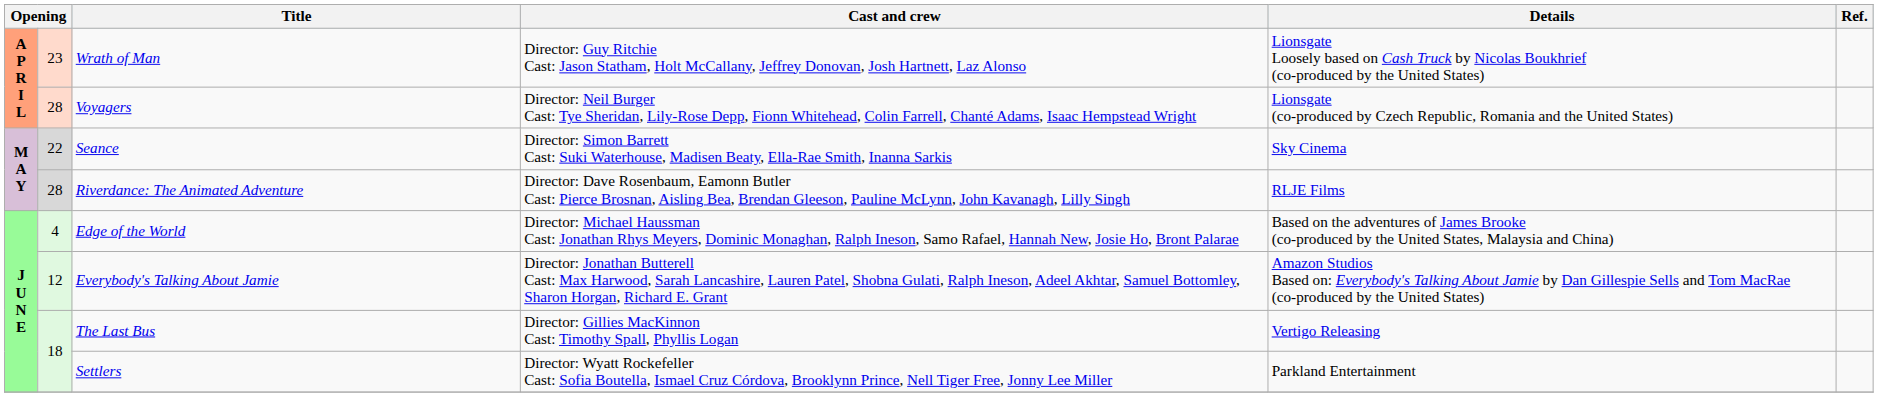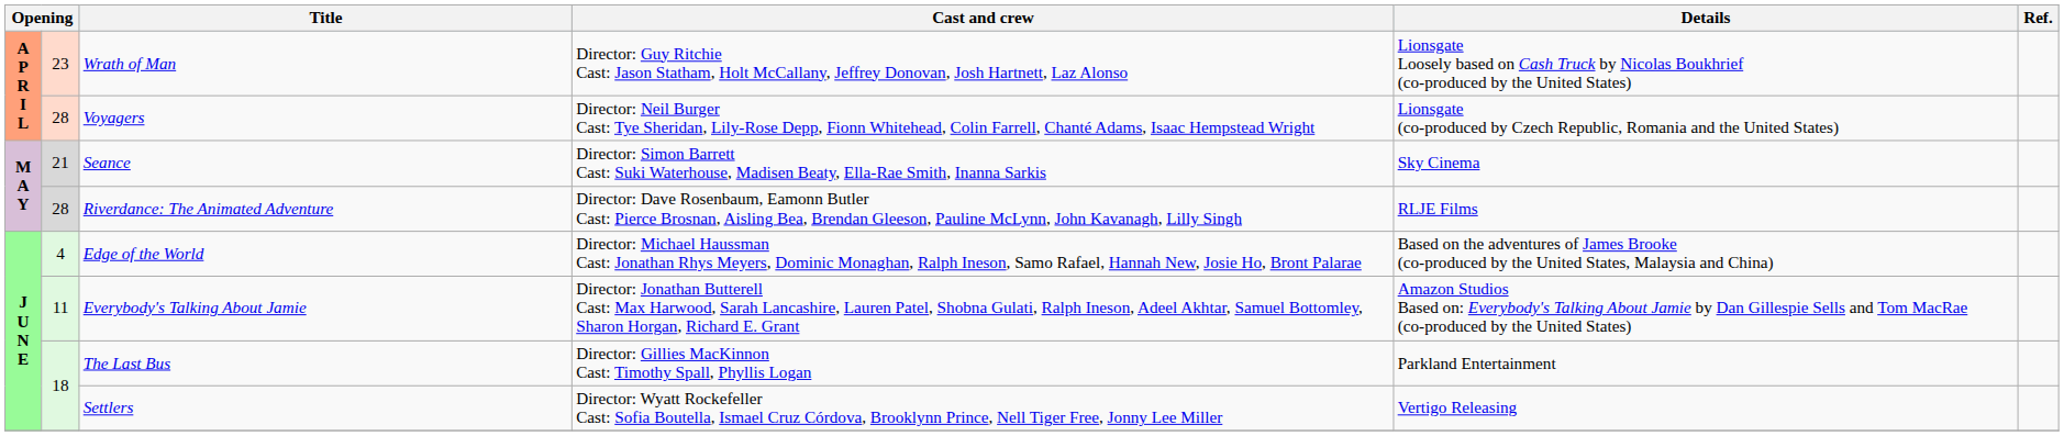Seance | column 2: 22 -> 21
Everybody's Talking About Jamie | column 2: 12 -> 11
The Last Bus | Details: Vertigo Releasing -> Parkland Entertainment
Settlers | Details: Parkland Entertainment -> Vertigo Releasing
